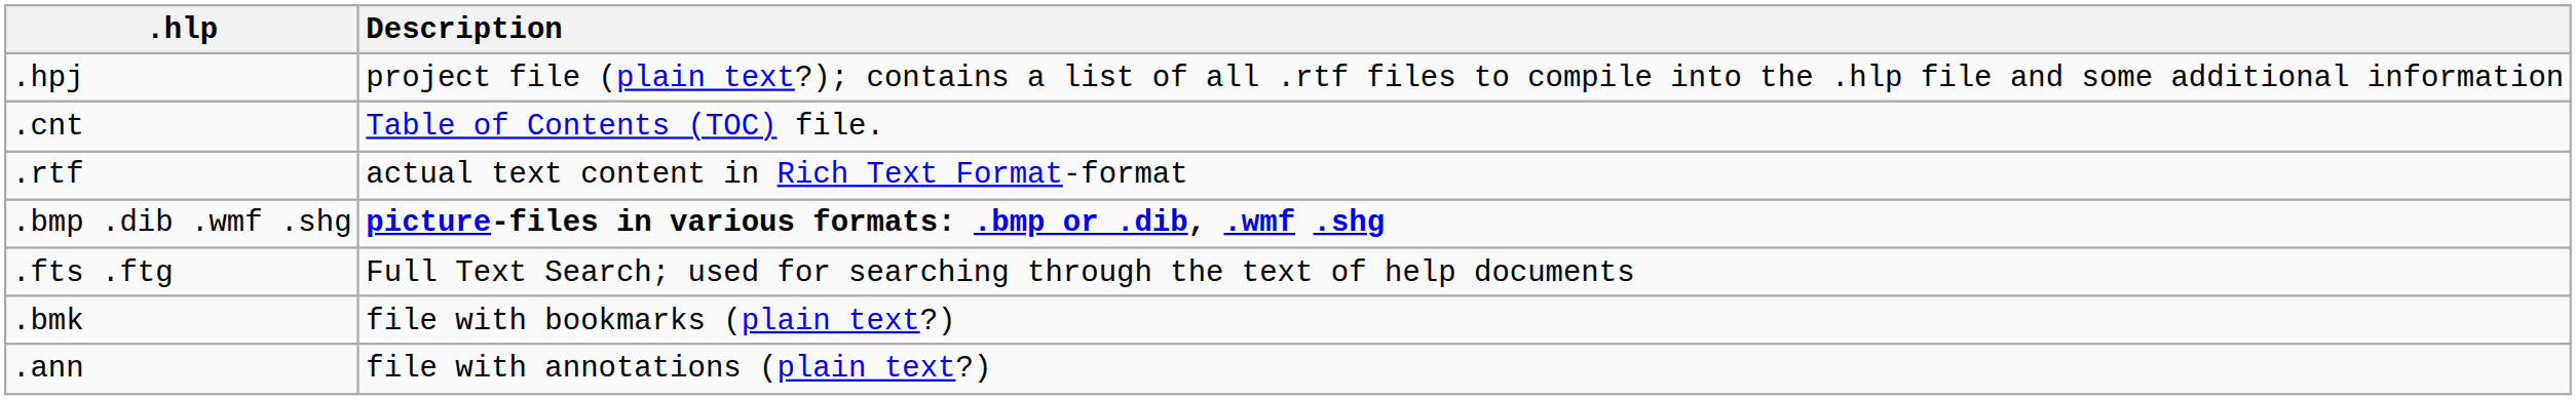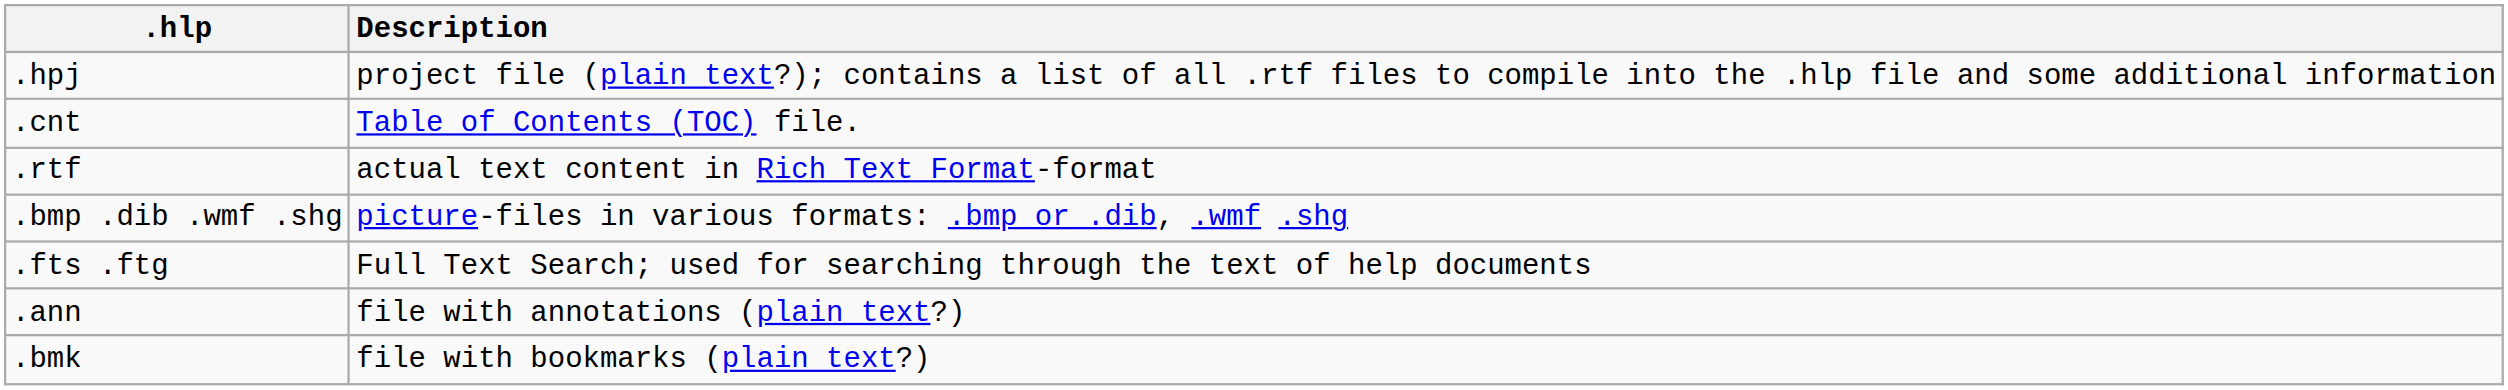.bmp .dib .wmf .shg | Description: bold -> normal
rows swapped: .ann <-> .bmk
